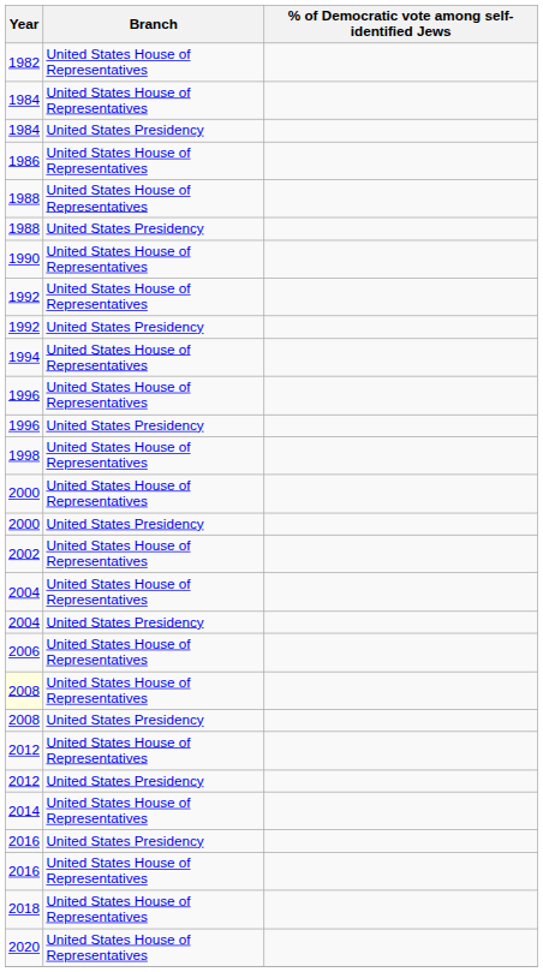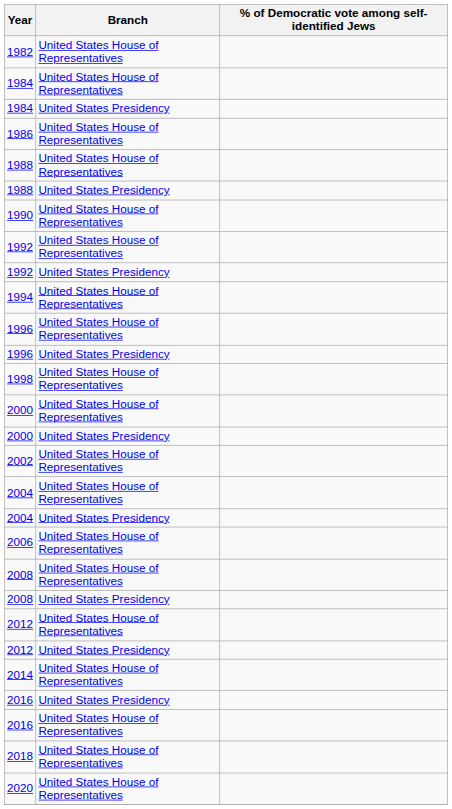2008 / United States House of Representatives | Year: lightyellow background -> no background
